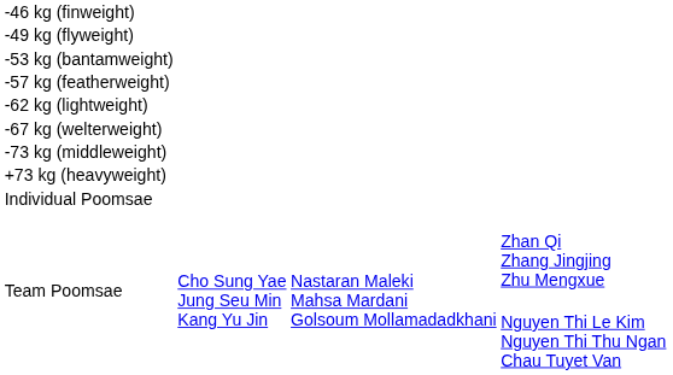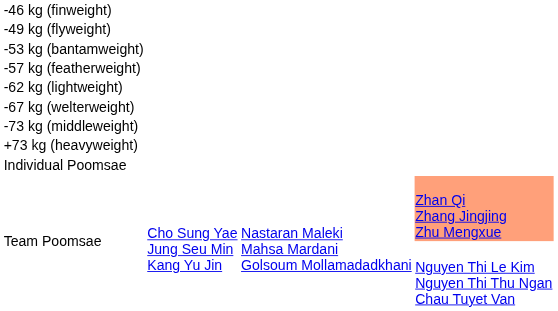Team Poomsae / Zhan Qi Zhang Jingjing Zhu Mengxue | column 4: no background -> lightsalmon background
